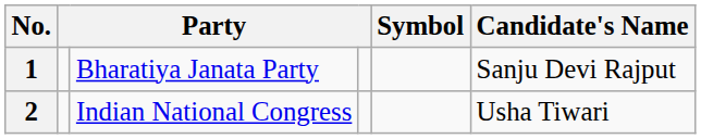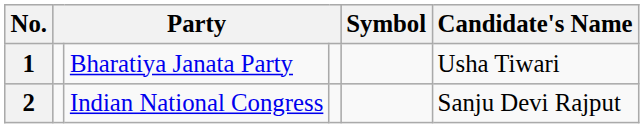1 | Candidate's Name: Sanju Devi Rajput -> Usha Tiwari
2 | Candidate's Name: Usha Tiwari -> Sanju Devi Rajput
